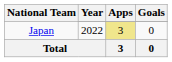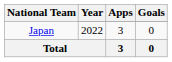2022 | Apps: khaki background -> no background
